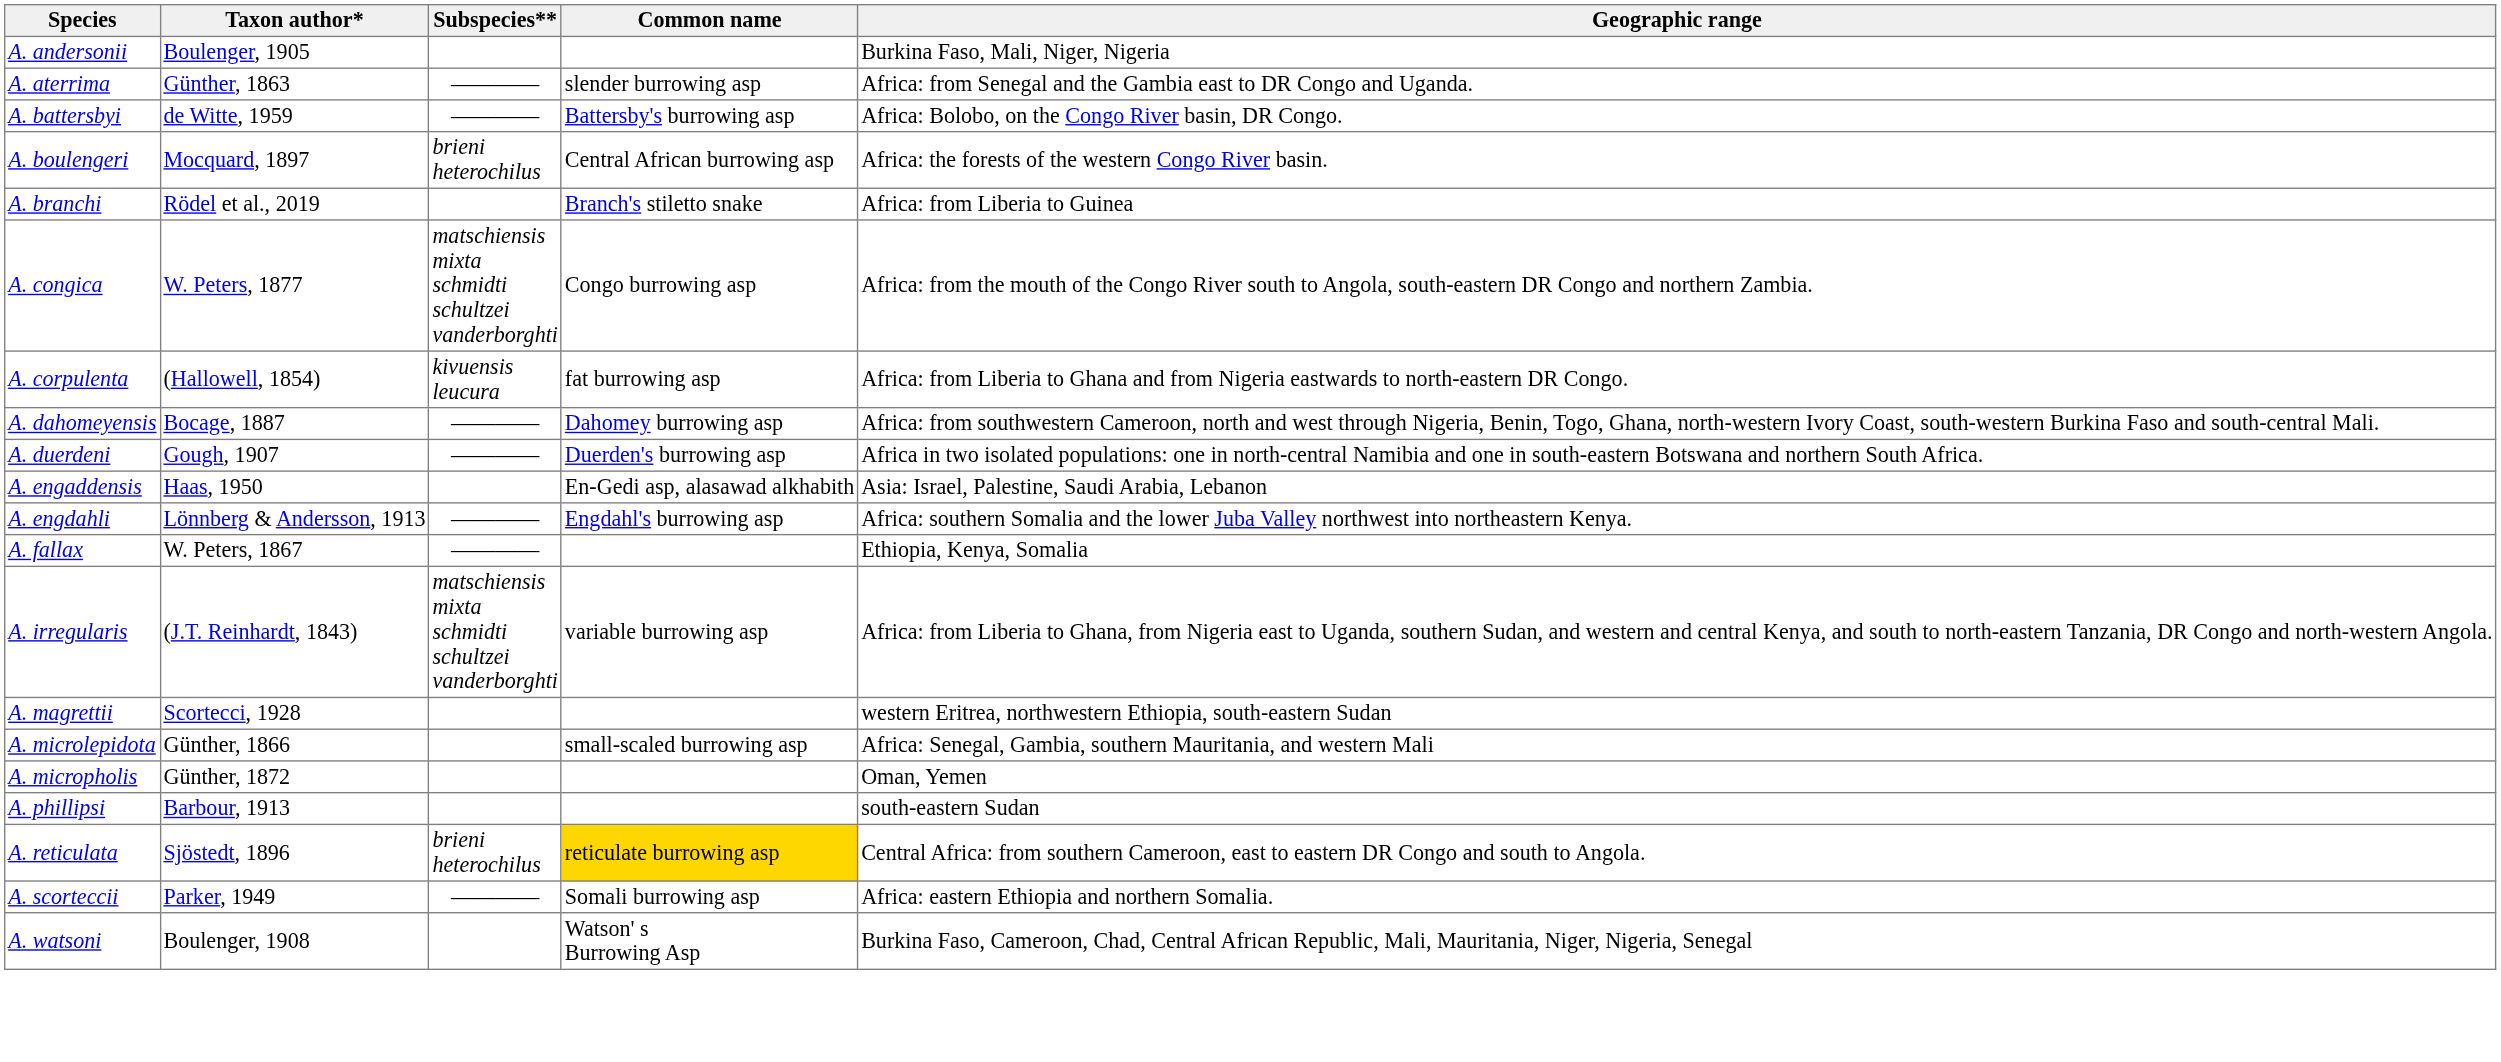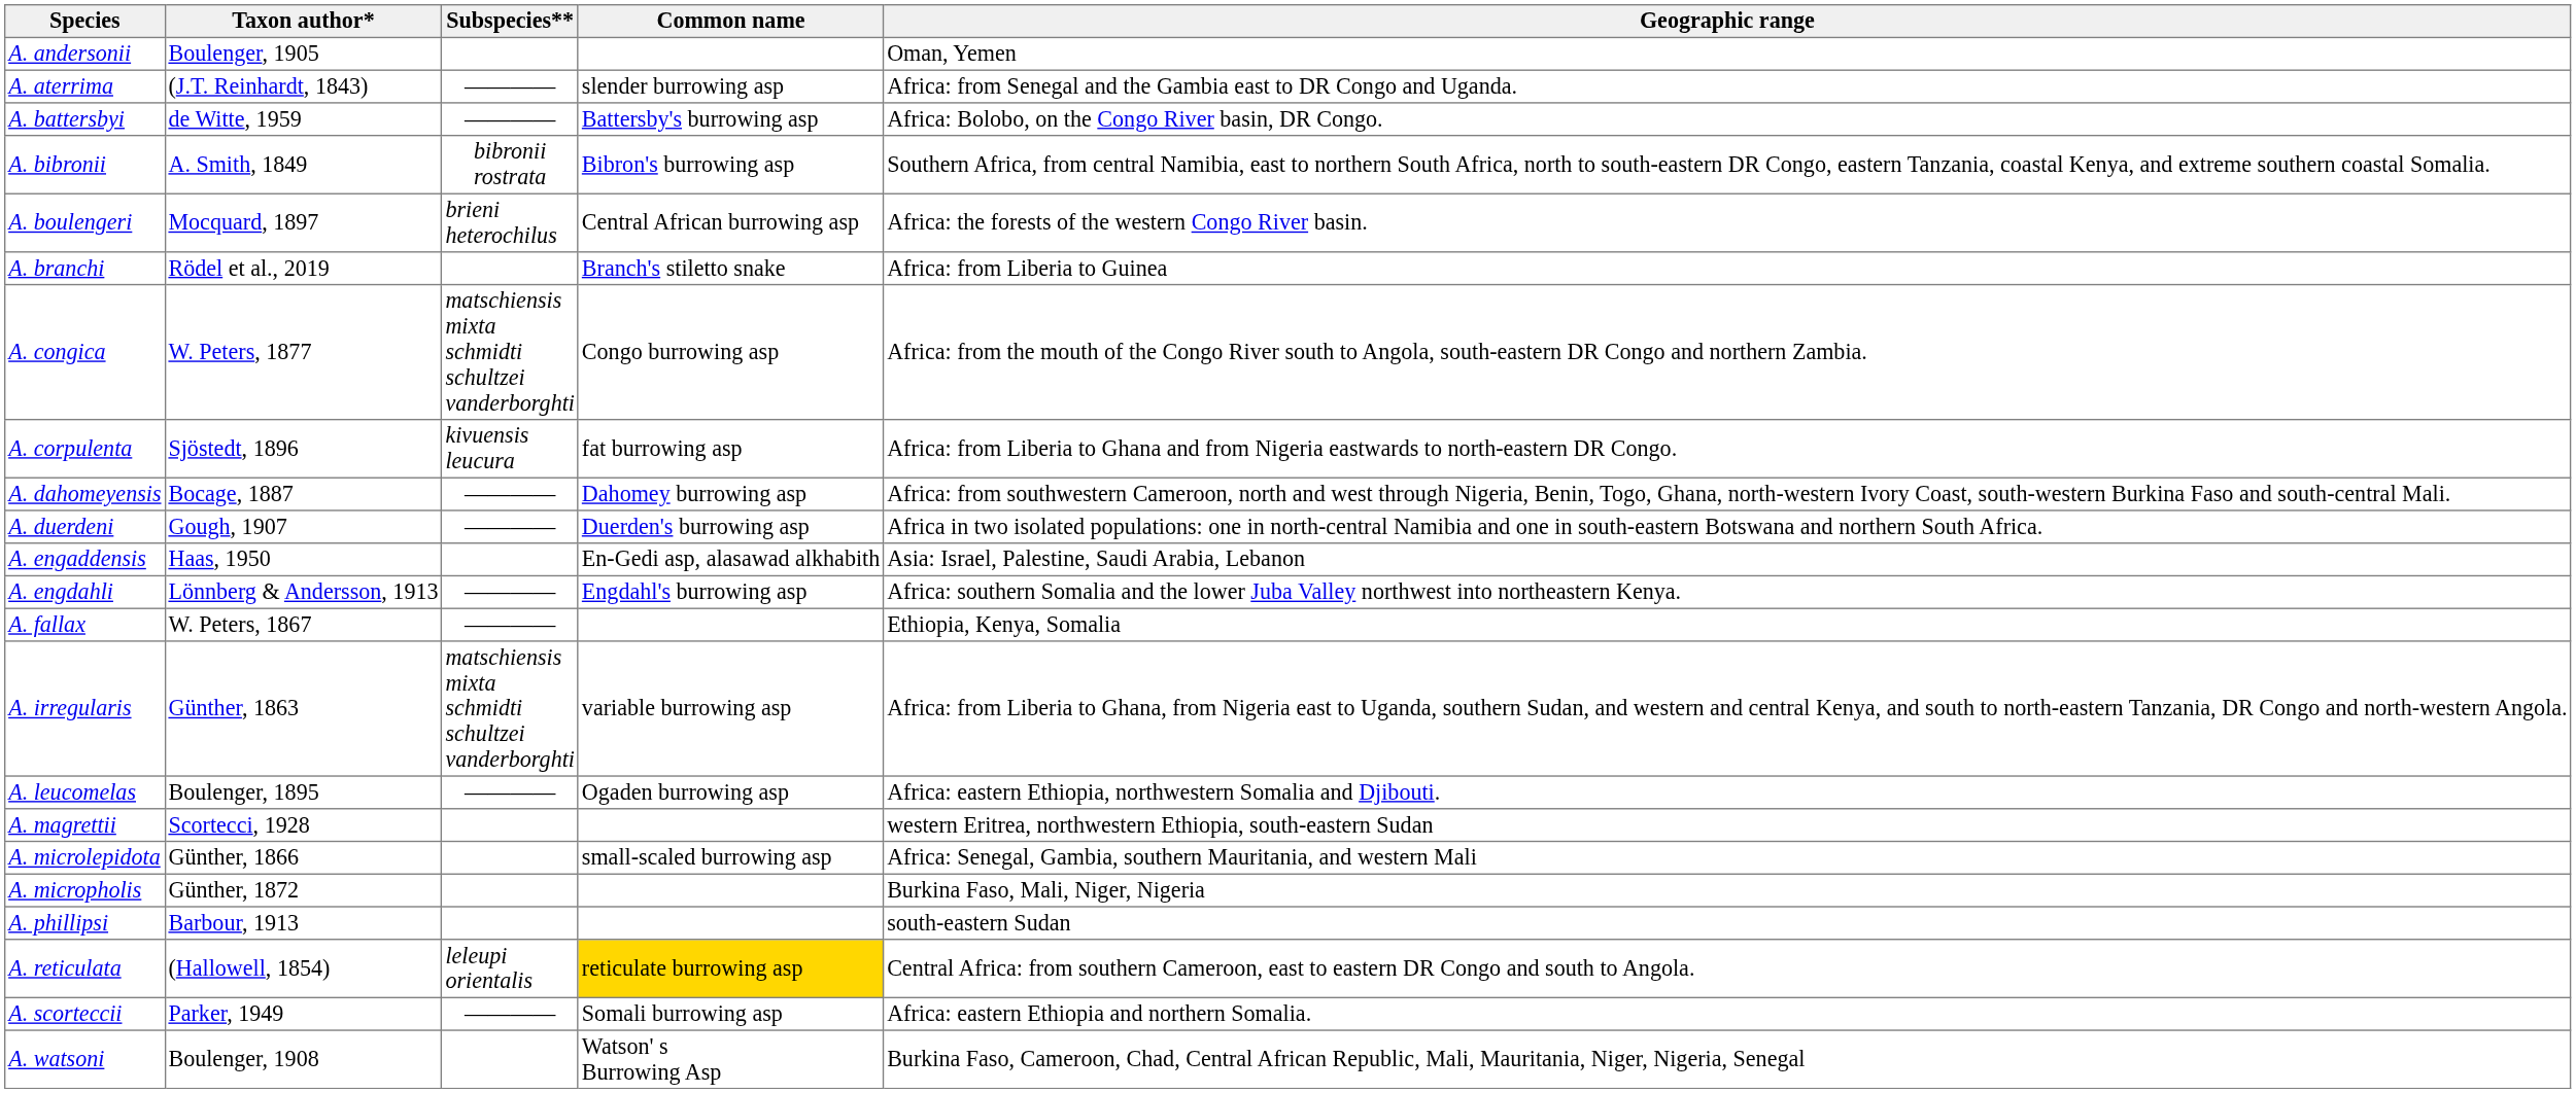A. andersonii | Geographic range: Burkina Faso, Mali, Niger, Nigeria -> Oman, Yemen
A. aterrima | Taxon author*: Günther, 1863 -> (J.T. Reinhardt, 1843)
+ row: A. bibronii | A. Smith, 1849 | bibronii rostrata | Bibron's burrowing asp | Southern Africa, from central Namibia, east to northern South Africa, north to south-eastern DR Congo, eastern Tanzania, coastal Kenya, and extreme southern coastal Somalia.
A. corpulenta | Taxon author*: (Hallowell, 1854) -> Sjöstedt, 1896
A. irregularis | Taxon author*: (J.T. Reinhardt, 1843) -> Günther, 1863
+ row: A. leucomelas | Boulenger, 1895 | ———— | Ogaden burrowing asp | Africa: eastern Ethiopia, northwestern Somalia and Djibouti.
A. micropholis | Geographic range: Oman, Yemen -> Burkina Faso, Mali, Niger, Nigeria
A. reticulata | Taxon author*: Sjöstedt, 1896 -> (Hallowell, 1854)
A. reticulata | Subspecies**: brieni heterochilus -> leleupi orientalis
